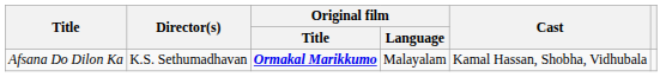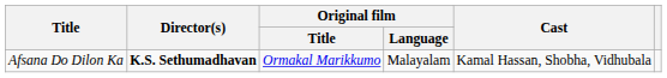Afsana Do Dilon Ka | Director(s): normal -> bold
Afsana Do Dilon Ka | Original film / Title: bold -> normal
